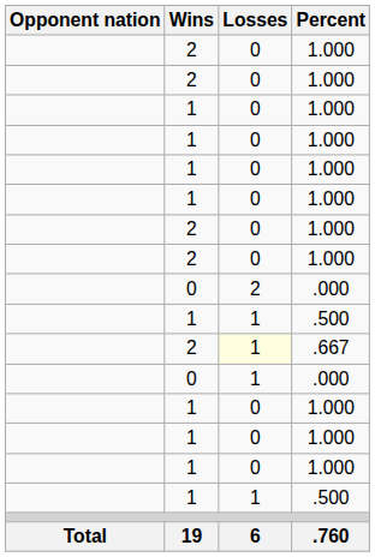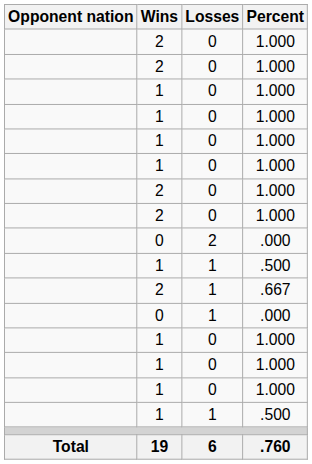.667 | Losses: lightyellow background -> no background
